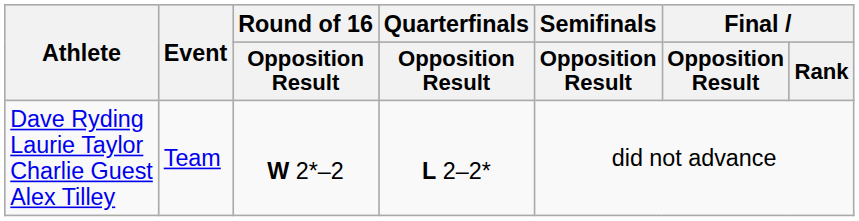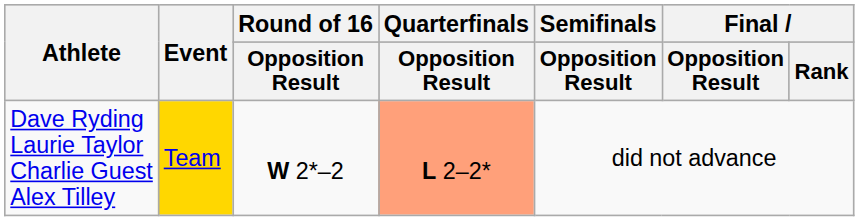Dave Ryding Laurie Taylor Charlie Guest Alex Tilley | Event: no background -> gold background
Dave Ryding Laurie Taylor Charlie Guest Alex Tilley | Quarterfinals / Opposition Result: no background -> lightsalmon background
